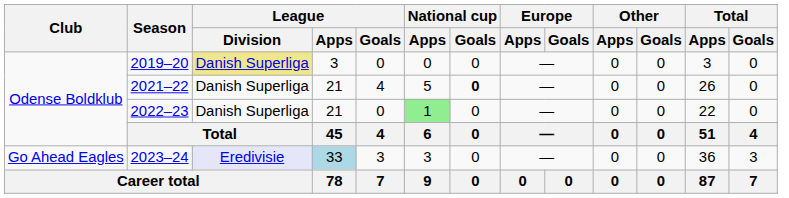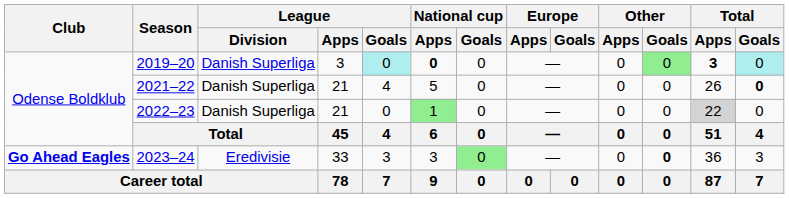2019–20 | League / Division: khaki background -> no background
2019–20 | League / Goals: no background -> paleturquoise background
2019–20 | National cup / Apps: normal -> bold
2019–20 | Other / Goals: no background -> lightgreen background
2019–20 | Total / Apps: normal -> bold
2019–20 | Total / Goals: no background -> paleturquoise background
2021–22 | National cup / Goals: bold -> normal
2021–22 | Total / Goals: normal -> bold
2022–23 | Total / Apps: no background -> lightgrey background
2023–24 | Club: normal -> bold
2023–24 | League / Division: lavender background -> no background
2023–24 | League / Apps: lightblue background -> no background
2023–24 | National cup / Goals: no background -> lightgreen background
2023–24 | Other / Goals: normal -> bold
